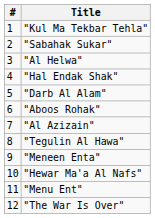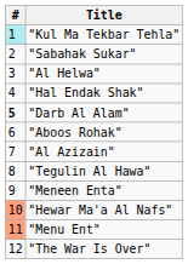"Kul Ma Tekbar Tehla" | #: no background -> paleturquoise background
"Darb Al Alam" | #: normal -> bold
"Hewar Ma'a Al Nafs" | #: no background -> lightsalmon background
"Menu Ent" | #: no background -> lightsalmon background
